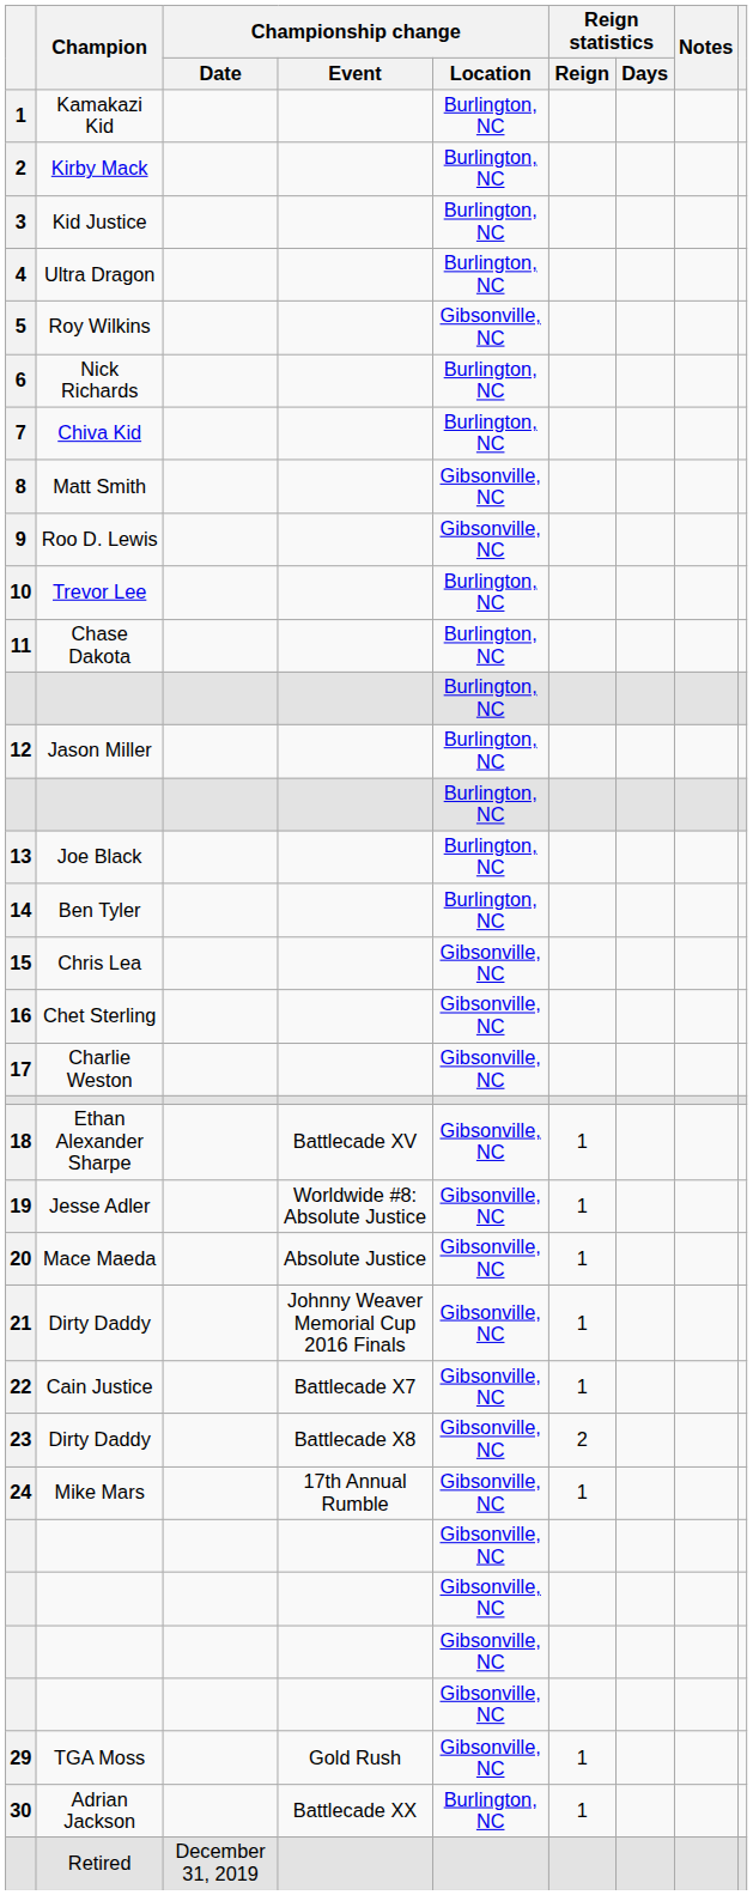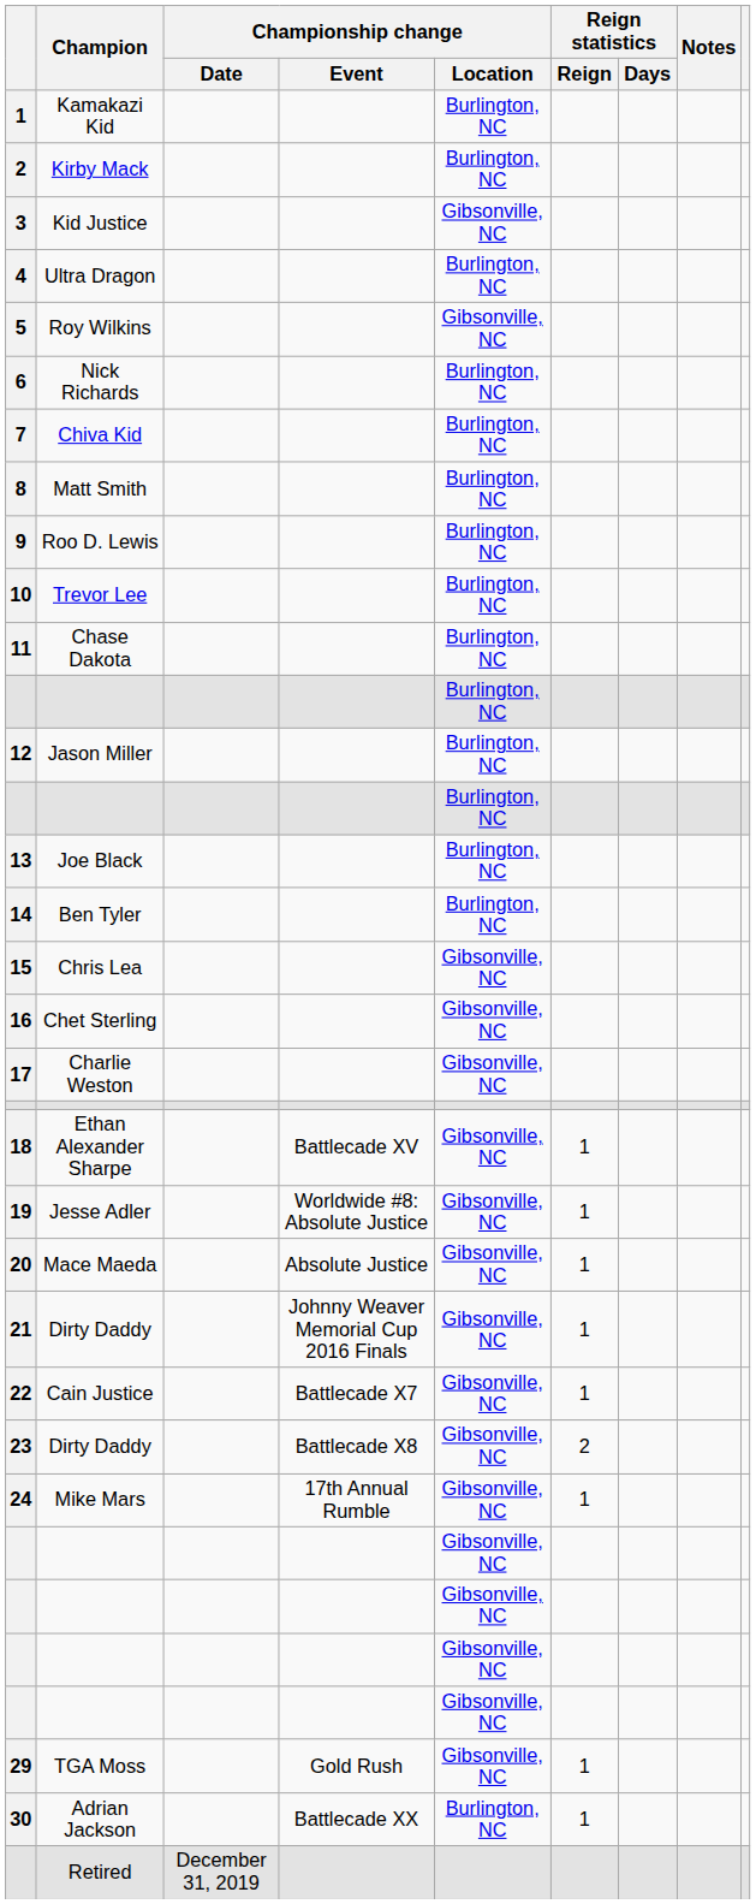3 | Championship change / Location: Burlington, NC -> Gibsonville, NC
8 | Championship change / Location: Gibsonville, NC -> Burlington, NC
9 | Championship change / Location: Gibsonville, NC -> Burlington, NC
